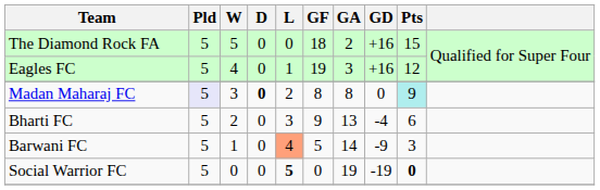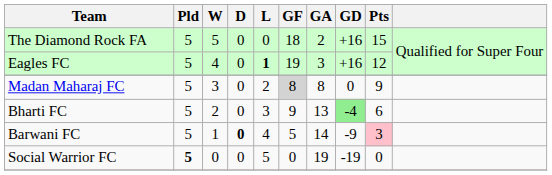Eagles FC | L: normal -> bold
Madan Maharaj FC | Pld: lavender background -> no background
Madan Maharaj FC | D: bold -> normal
Madan Maharaj FC | GF: no background -> lightgrey background
Madan Maharaj FC | Pts: paleturquoise background -> no background
Bharti FC | GD: no background -> lightgreen background
Barwani FC | D: normal -> bold
Barwani FC | L: lightsalmon background -> no background
Barwani FC | Pts: no background -> pink background
Social Warrior FC | Pld: normal -> bold
Social Warrior FC | L: bold -> normal
Social Warrior FC | Pts: bold -> normal
